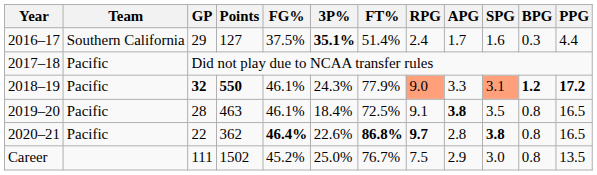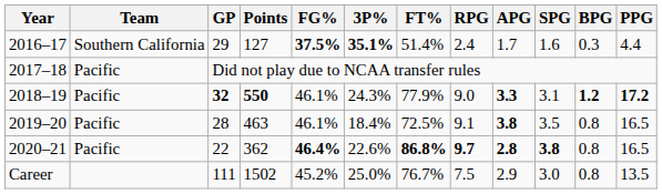2016–17 | FG%: normal -> bold
2018–19 | RPG: lightsalmon background -> no background
2018–19 | APG: normal -> bold
2018–19 | SPG: lightsalmon background -> no background
2020–21 | APG: normal -> bold
